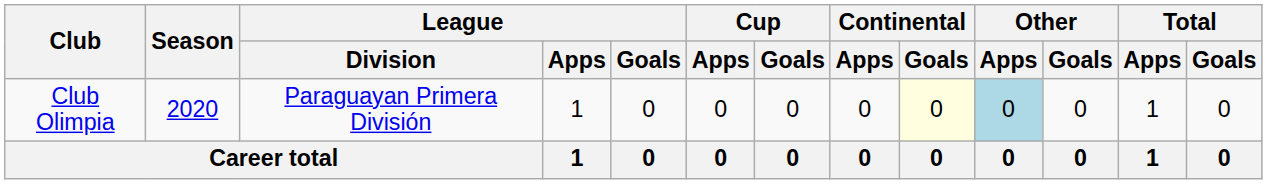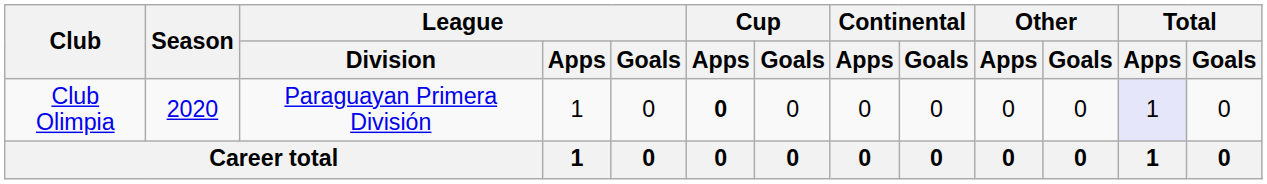Club Olimpia | Cup / Apps: normal -> bold
Club Olimpia | Continental / Goals: lightyellow background -> no background
Club Olimpia | Other / Apps: lightblue background -> no background
Club Olimpia | Total / Apps: no background -> lavender background
